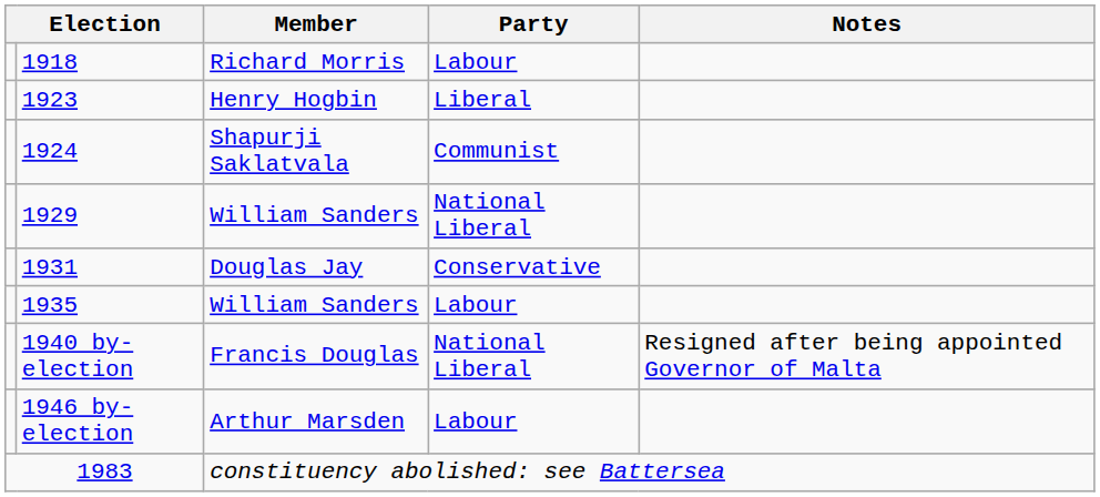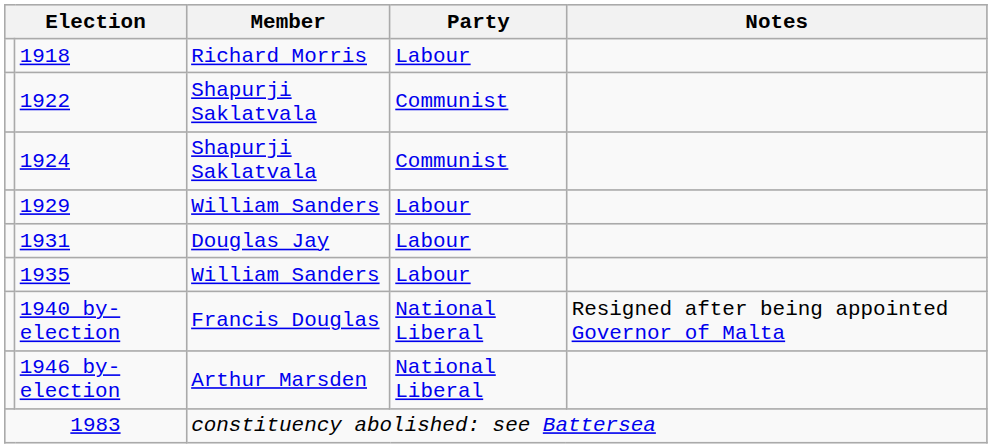+ row: 1922 | Shapurji Saklatvala | Communist
- row: 1923 | Henry Hogbin | Liberal
1929 | Party: National Liberal -> Labour
1931 | Party: Conservative -> Labour
1946 by-election | Party: Labour -> National Liberal
